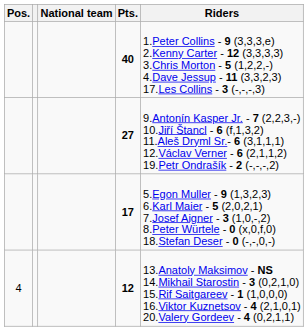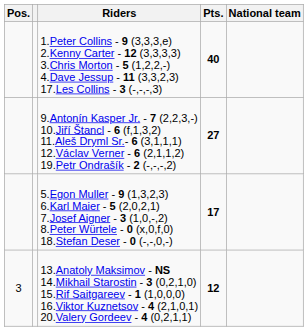columns swapped: National team <-> Riders
12 | Pos.: 4 -> 3
